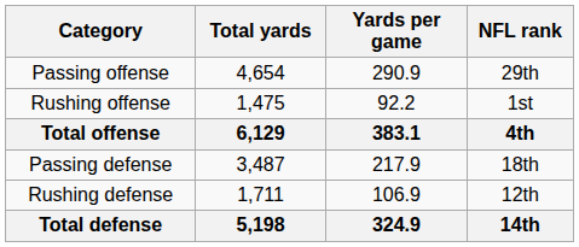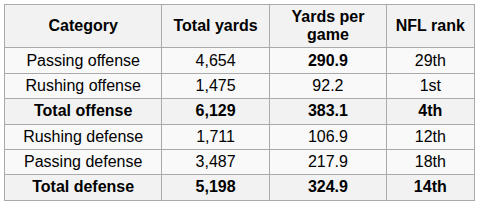Passing offense | Yards per game: normal -> bold
rows swapped: Passing defense <-> Rushing defense
